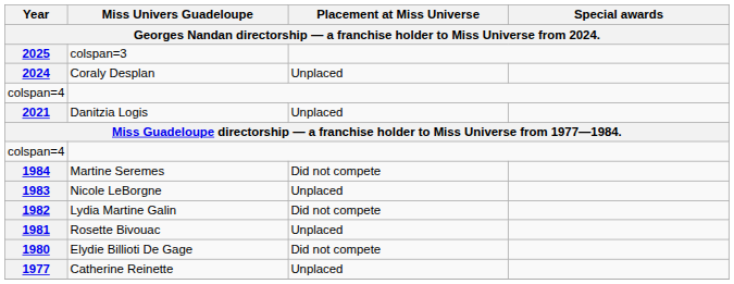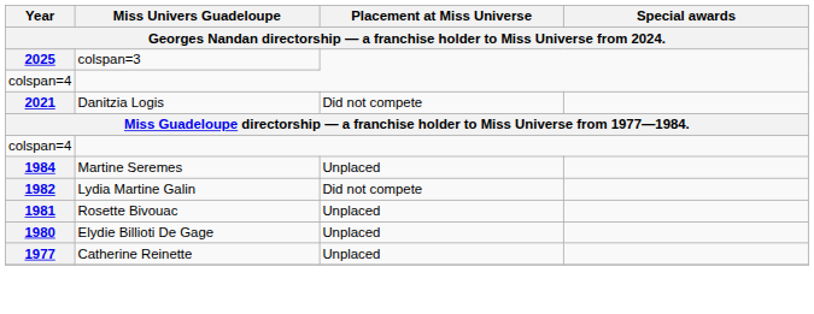- row: 2024 | Coraly Desplan | Unplaced
Danitzia Logis | Placement at Miss Universe: Unplaced -> Did not compete
Martine Seremes | Placement at Miss Universe: Did not compete -> Unplaced
- row: 1983 | Nicole LeBorgne | Unplaced
Elydie Billioti De Gage | Placement at Miss Universe: Did not compete -> Unplaced
